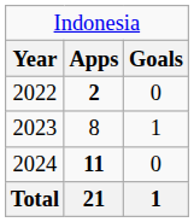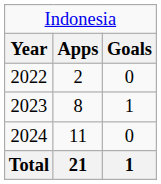2022 | column 2: bold -> normal
2024 | column 2: bold -> normal
